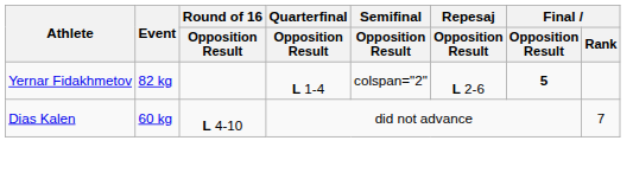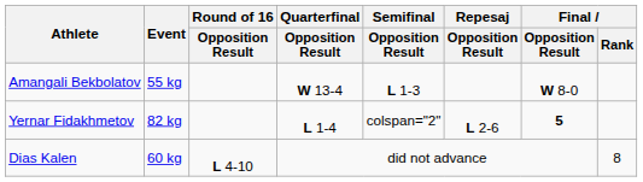+ row: Amangali Bekbolatov | 55 kg | W 13-4 | L 1-3 | W 8-0
Dias Kalen | Final / Rank: 7 -> 8
